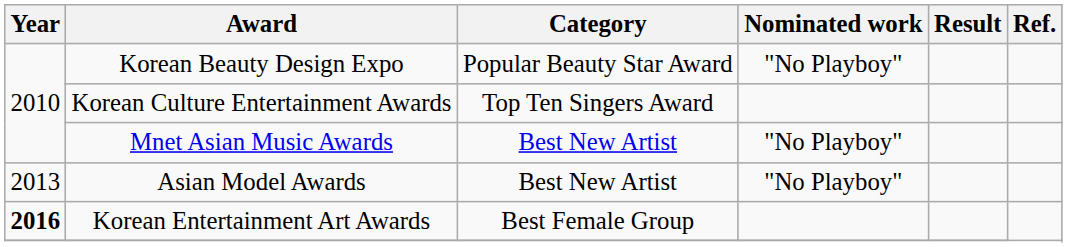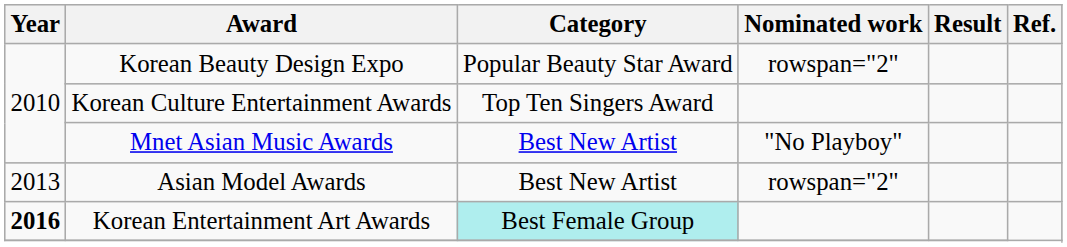Korean Beauty Design Expo | Nominated work: "No Playboy" -> rowspan="2"
Asian Model Awards | Nominated work: "No Playboy" -> rowspan="2"
Korean Entertainment Art Awards | Category: no background -> paleturquoise background
